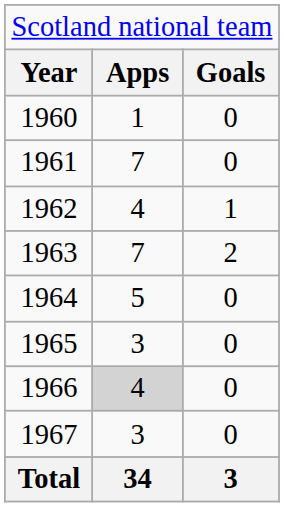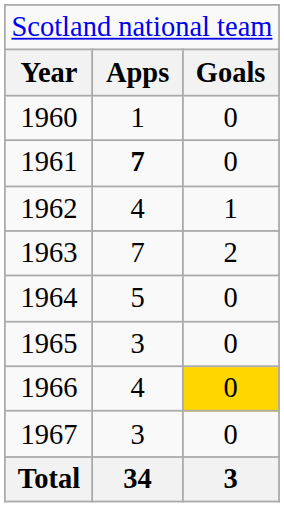1961 | column 2: normal -> bold
1966 | column 2: lightgrey background -> no background
1966 | column 3: no background -> gold background
